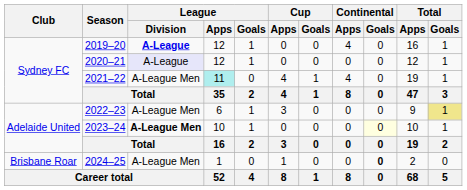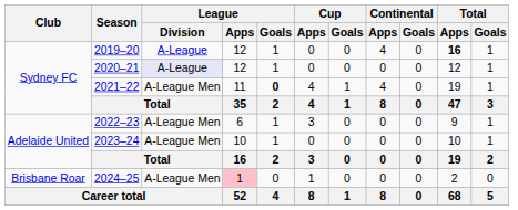2019–20 | League / Division: bold -> normal
2019–20 | Total / Apps: normal -> bold
2021–22 | League / Apps: paleturquoise background -> no background
2021–22 | League / Goals: normal -> bold
2022–23 | Total / Goals: khaki background -> no background
2023–24 | League / Division: bold -> normal
2023–24 | Continental / Goals: lightyellow background -> no background
2024–25 | League / Apps: no background -> pink background
2024–25 | Continental / Goals: bold -> normal
